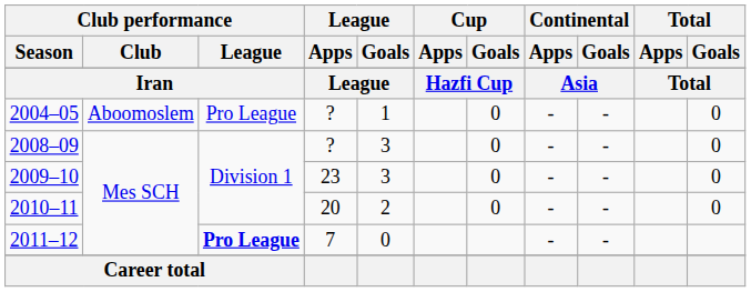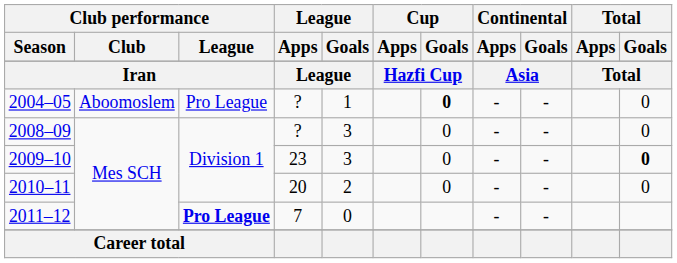2004–05 | Cup / Goals: normal -> bold
2009–10 | Total / Goals: normal -> bold
